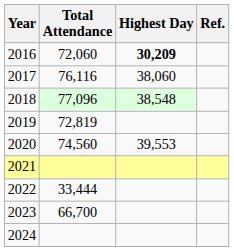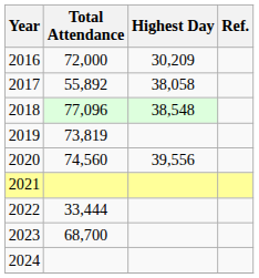2016 | Total Attendance: 72,060 -> 72,000
2016 | Highest Day: bold -> normal
2017 | Total Attendance: 76,116 -> 55,892
2017 | Highest Day: 38,060 -> 38,058
2019 | Total Attendance: 72,819 -> 73,819
2020 | Highest Day: 39,553 -> 39,556
2023 | Total Attendance: 66,700 -> 68,700
